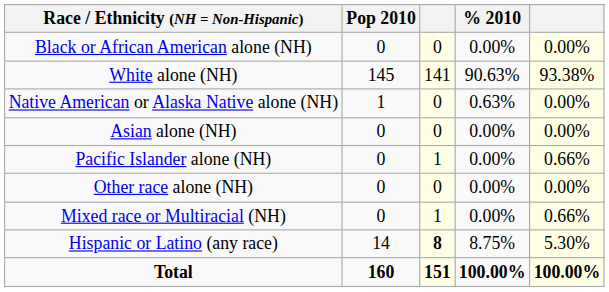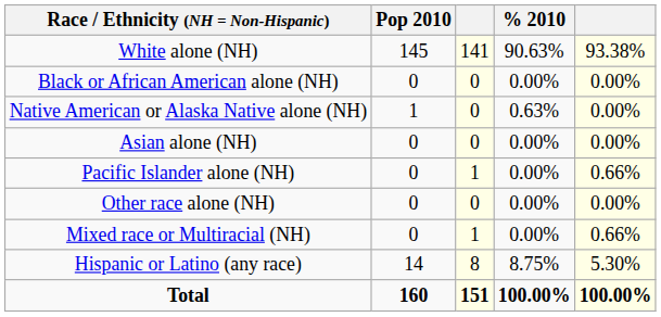rows swapped: White alone (NH) <-> Black or African American alone (NH)
Hispanic or Latino (any race) | column 3: bold -> normal
